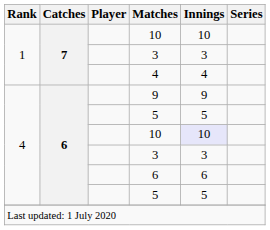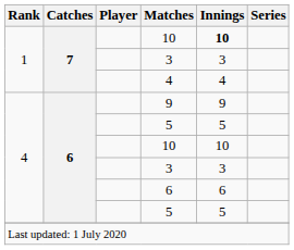1 / 10 | Innings: normal -> bold
4 / 10 | Innings: lavender background -> no background
